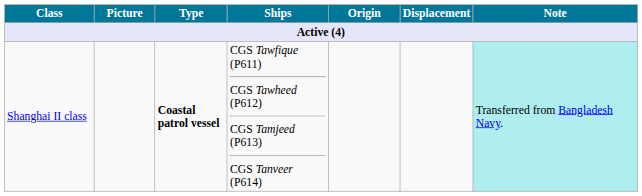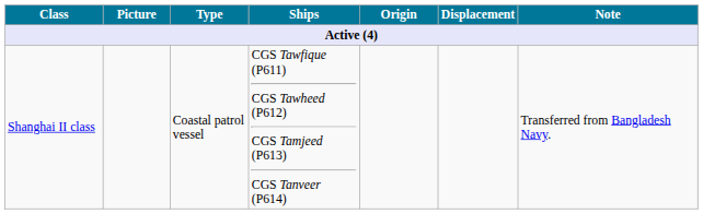Shanghai II class | Type: bold -> normal
Shanghai II class | Note: paleturquoise background -> no background
